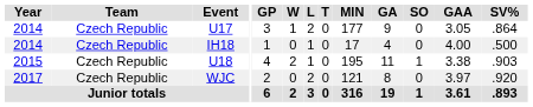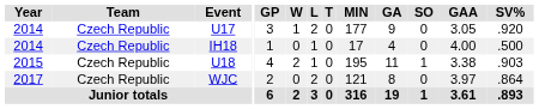U17 | SV%: .864 -> .920
WJC | SV%: .920 -> .864
